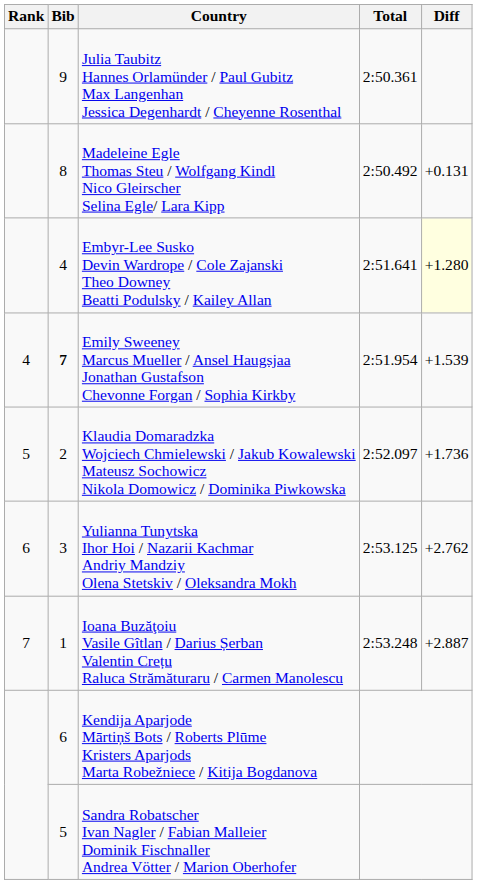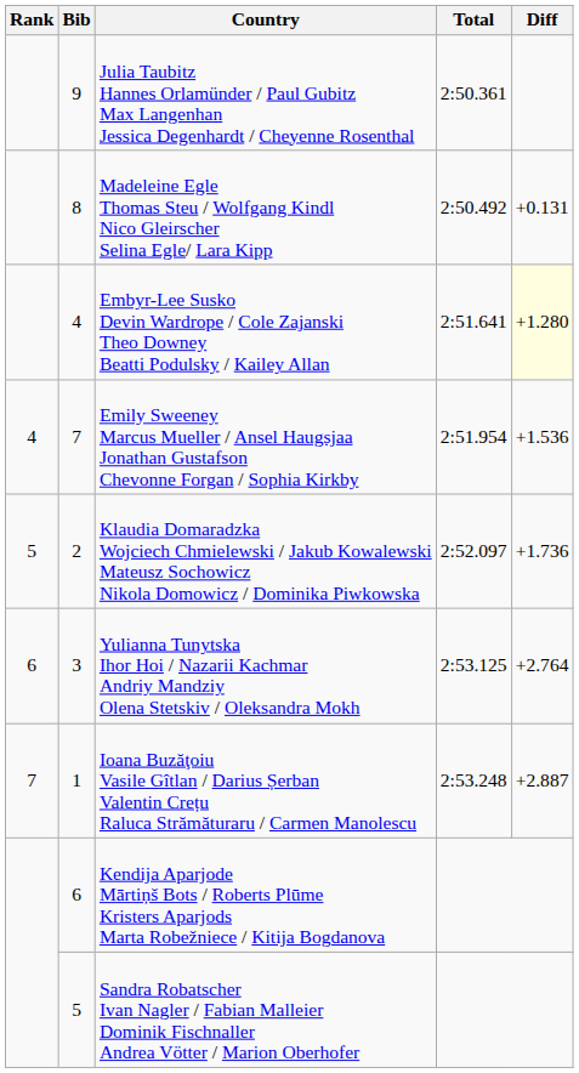row 5 | Bib: bold -> normal
row 5 | Diff: +1.539 -> +1.536
row 7 | Diff: +2.762 -> +2.764
